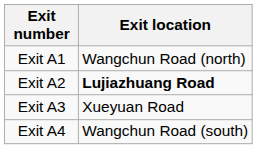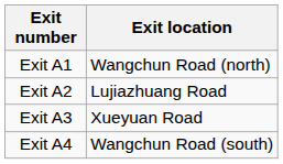Exit A2 | Exit location: bold -> normal
